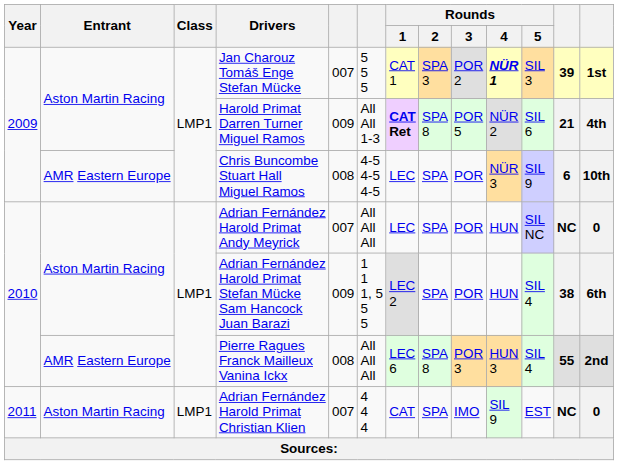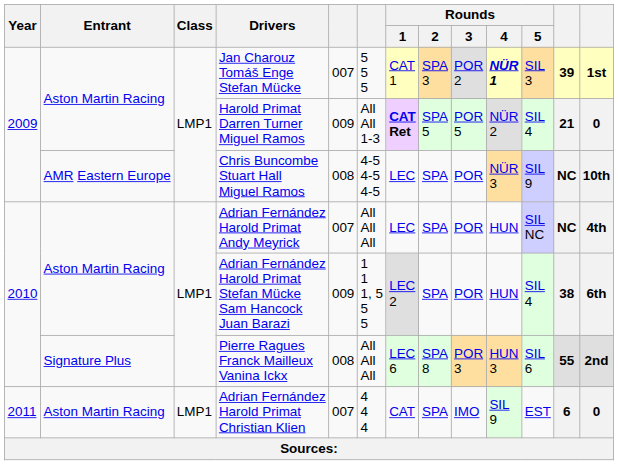Harold Primat Darren Turner Miguel Ramos | Rounds / 2: SPA 8 -> SPA 5
Harold Primat Darren Turner Miguel Ramos | Rounds / 5: SIL 6 -> SIL 4
Harold Primat Darren Turner Miguel Ramos | column 13: 4th -> 0
Chris Buncombe Stuart Hall Miguel Ramos | column 12: 6 -> NC
Adrian Fernández Harold Primat Andy Meyrick | column 13: 0 -> 4th
Pierre Ragues Franck Mailleux Vanina Ickx | Entrant: AMR Eastern Europe -> Signature Plus
Pierre Ragues Franck Mailleux Vanina Ickx | Rounds / 5: SIL 4 -> SIL 6
Adrian Fernández Harold Primat Christian Klien | column 12: NC -> 6
